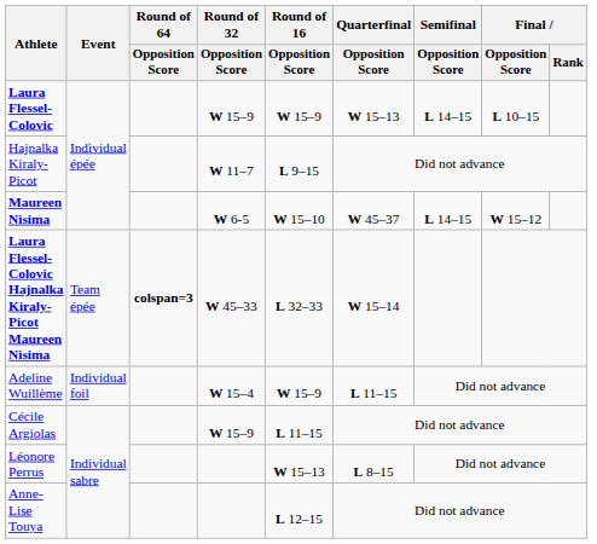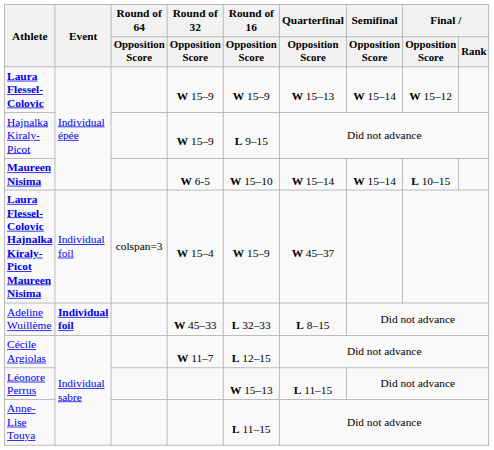Laura Flessel-Colovic | Semifinal / Opposition Score: L 14–15 -> W 15–14
Laura Flessel-Colovic | Final / Opposition Score: L 10–15 -> W 15–12
Hajnalka Kiraly-Picot | Round of 32 / Opposition Score: W 11–7 -> W 15–9
Maureen Nisima | Quarterfinal / Opposition Score: W 45–37 -> W 15–14
Maureen Nisima | Semifinal / Opposition Score: L 14–15 -> W 15–14
Maureen Nisima | Final / Opposition Score: W 15–12 -> L 10–15
Laura Flessel-Colovic Hajnalka Kiraly-Picot Maureen Nisima | Event: Team épée -> Individual foil
Laura Flessel-Colovic Hajnalka Kiraly-Picot Maureen Nisima | Round of 64 / Opposition Score: bold -> normal
Laura Flessel-Colovic Hajnalka Kiraly-Picot Maureen Nisima | Round of 32 / Opposition Score: W 45–33 -> W 15–4
Laura Flessel-Colovic Hajnalka Kiraly-Picot Maureen Nisima | Round of 16 / Opposition Score: L 32–33 -> W 15–9
Laura Flessel-Colovic Hajnalka Kiraly-Picot Maureen Nisima | Quarterfinal / Opposition Score: W 15–14 -> W 45–37
Adeline Wuillème | Event: normal -> bold
Adeline Wuillème | Round of 32 / Opposition Score: W 15–4 -> W 45–33
Adeline Wuillème | Round of 16 / Opposition Score: W 15–9 -> L 32–33
Adeline Wuillème | Quarterfinal / Opposition Score: L 11–15 -> L 8–15
Cécile Argiolas | Round of 32 / Opposition Score: W 15–9 -> W 11–7
Cécile Argiolas | Round of 16 / Opposition Score: L 11–15 -> L 12–15
Léonore Perrus | Quarterfinal / Opposition Score: L 8–15 -> L 11–15
Anne-Lise Touya | Round of 16 / Opposition Score: L 12–15 -> L 11–15
